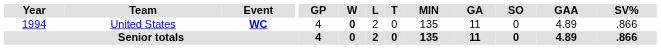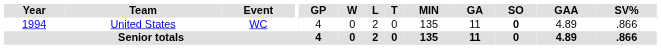United States | Event: bold -> normal
United States | W: bold -> normal
United States | SO: normal -> bold
